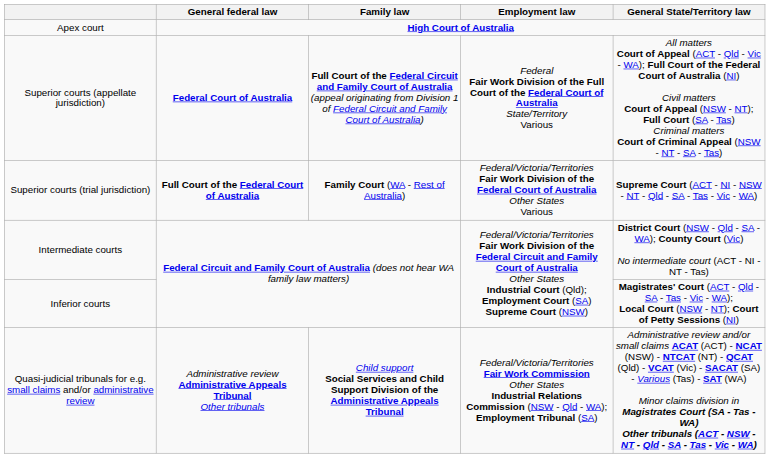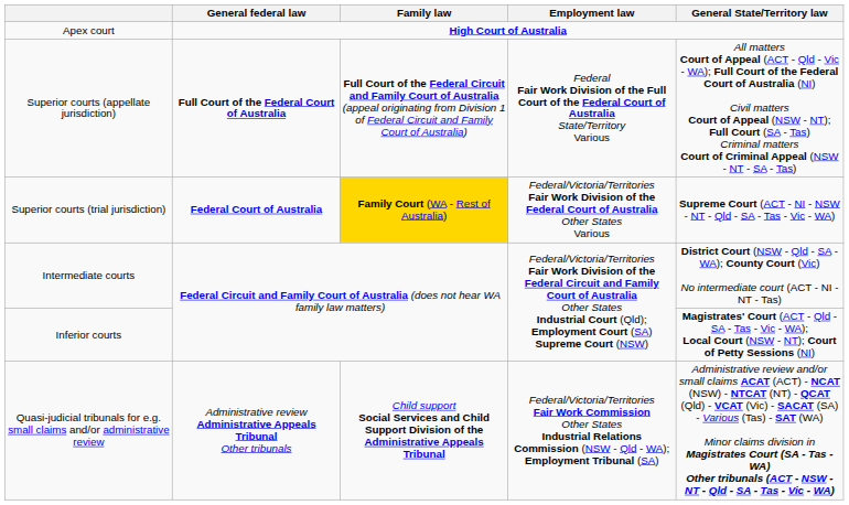Superior courts (appellate jurisdiction) | General federal law: Federal Court of Australia -> Full Court of the Federal Court of Australia
Superior courts (trial jurisdiction) | General federal law: Full Court of the Federal Court of Australia -> Federal Court of Australia
Superior courts (trial jurisdiction) | Family law: no background -> gold background
